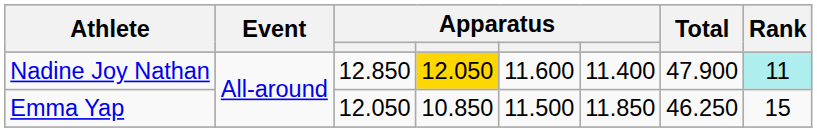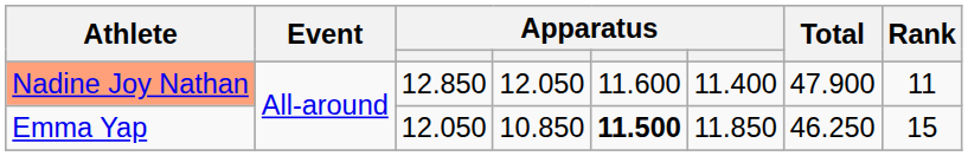row 3 | Athlete: no background -> lightsalmon background
row 3 | column 4: gold background -> no background
row 3 | Rank: paleturquoise background -> no background
row 4 | column 5: normal -> bold
